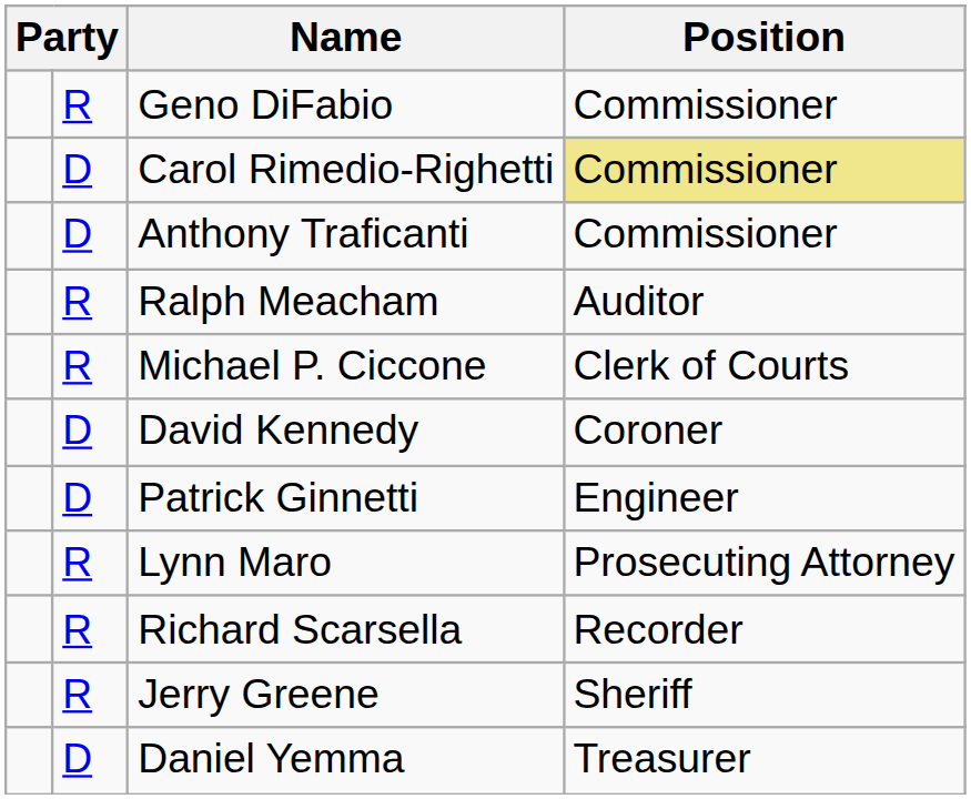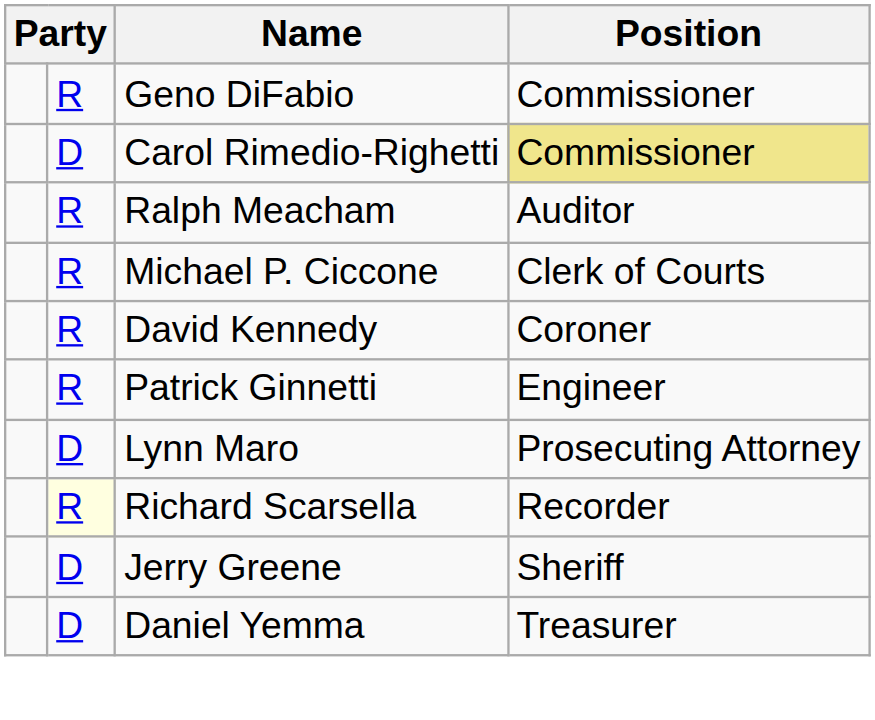- row: D | Anthony Traficanti | Commissioner
David Kennedy | column 2: D -> R
Patrick Ginnetti | column 2: D -> R
Lynn Maro | column 2: R -> D
Richard Scarsella | column 2: no background -> lightyellow background
Jerry Greene | column 2: R -> D
